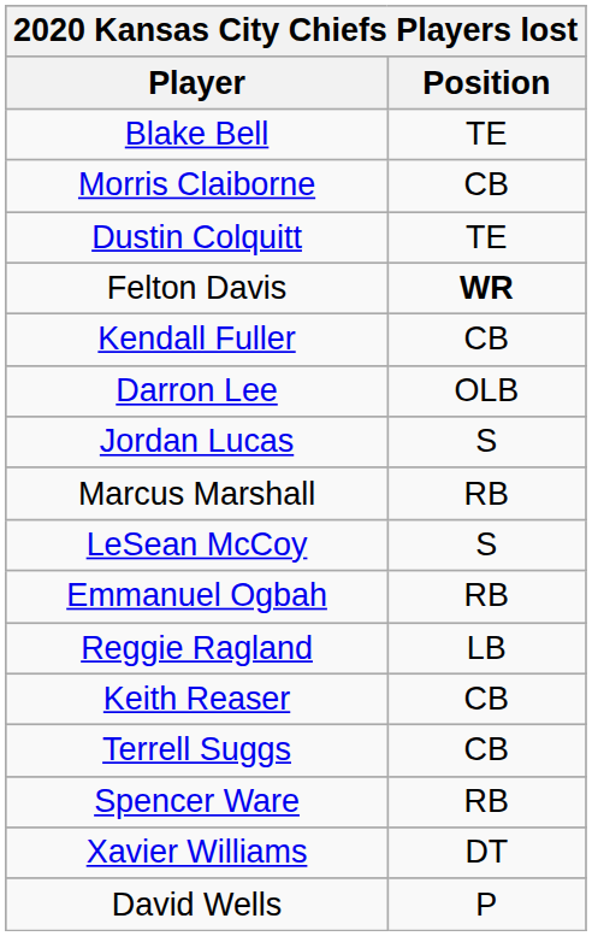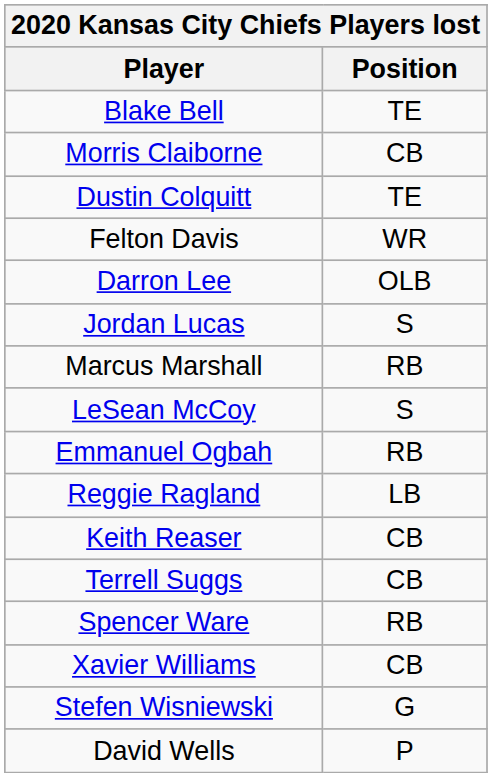Felton Davis | Position: bold -> normal
- row: Kendall Fuller | CB
Xavier Williams | Position: DT -> CB
+ row: Stefen Wisniewski | G
